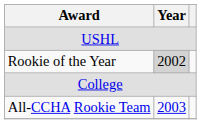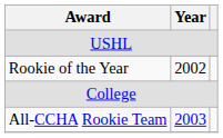Rookie of the Year | Year: lightgrey background -> no background
